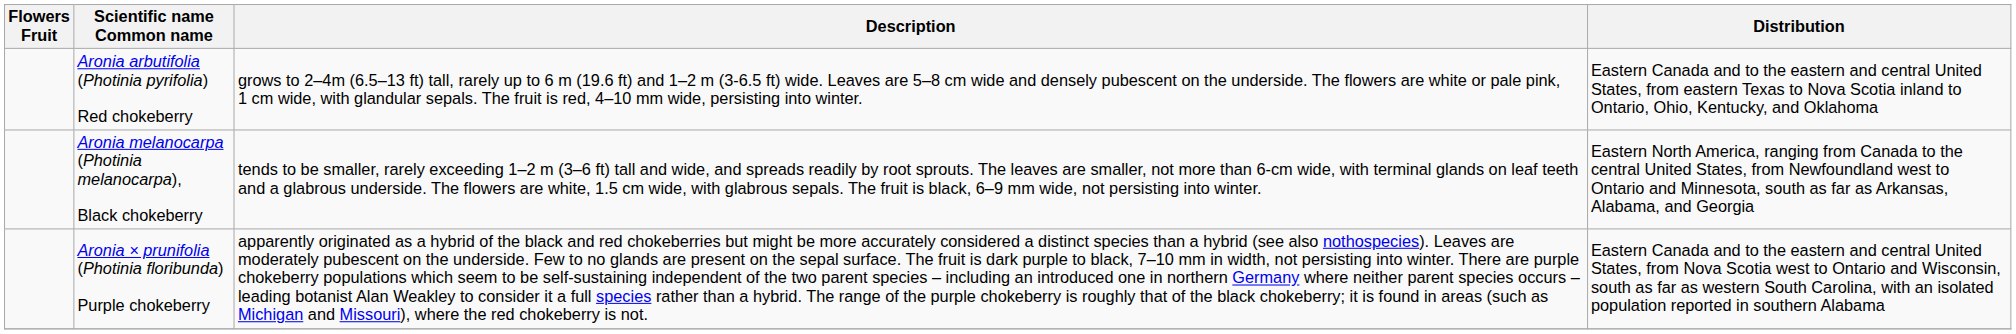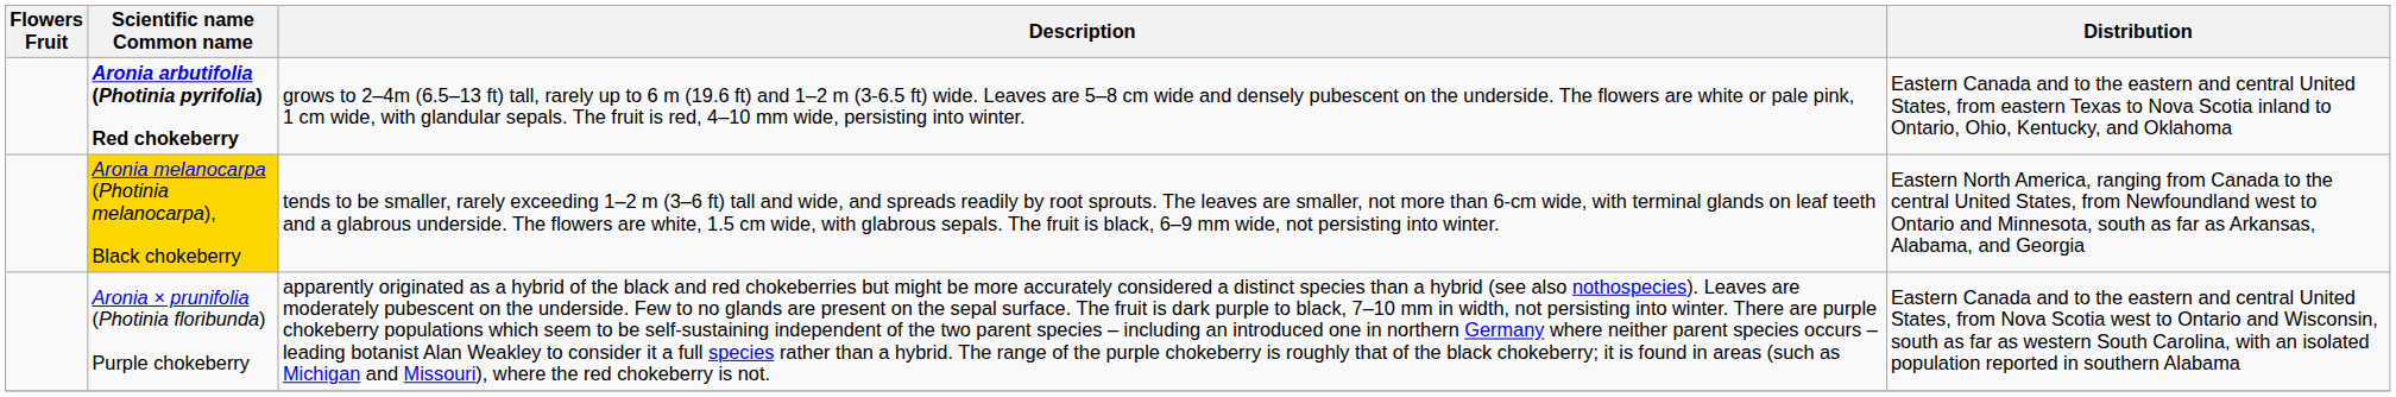Aronia arbutifolia (Photinia pyrifolia) Red chokeberry | Scientific name Common name: normal -> bold
Aronia melanocarpa (Photinia melanocarpa), Black chokeberry | Scientific name Common name: no background -> gold background
